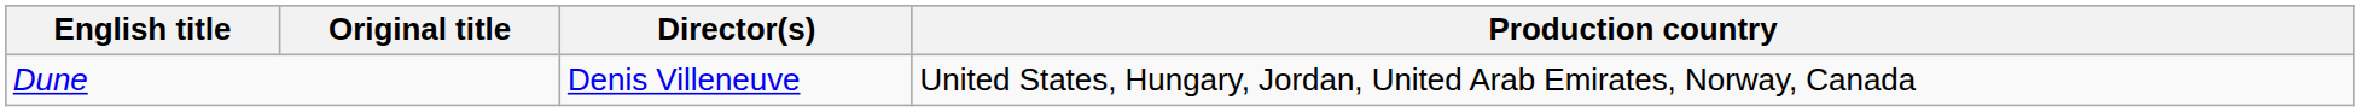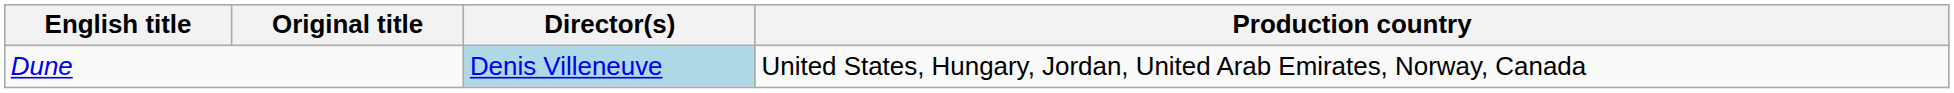Dune | Director(s): no background -> lightblue background
